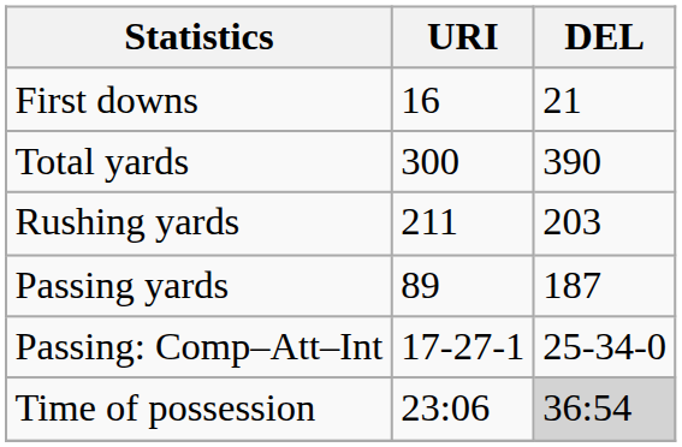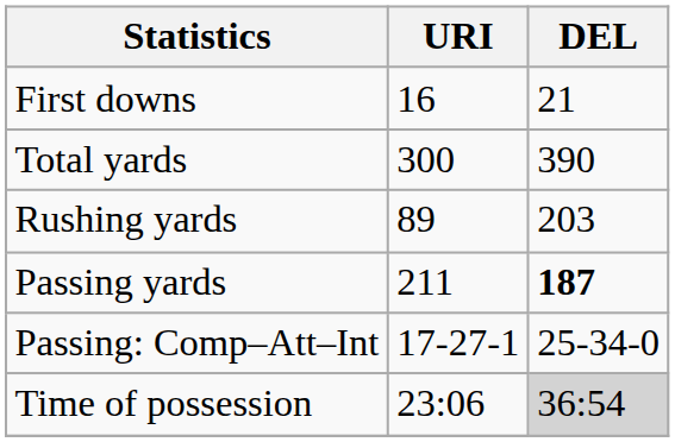Rushing yards | URI: 211 -> 89
Passing yards | URI: 89 -> 211
Passing yards | DEL: normal -> bold
